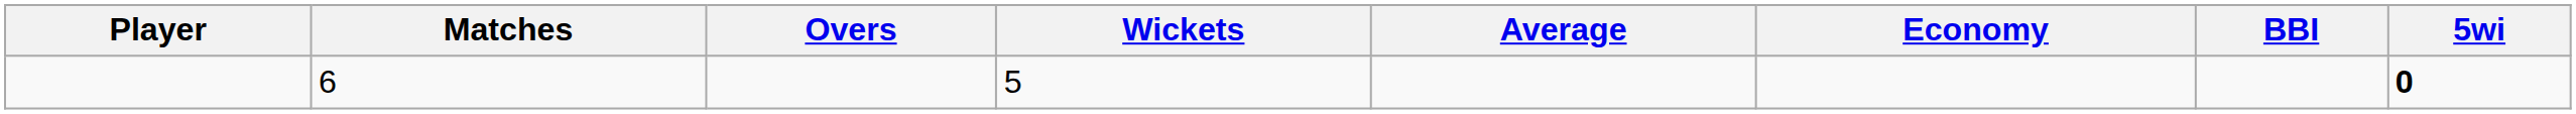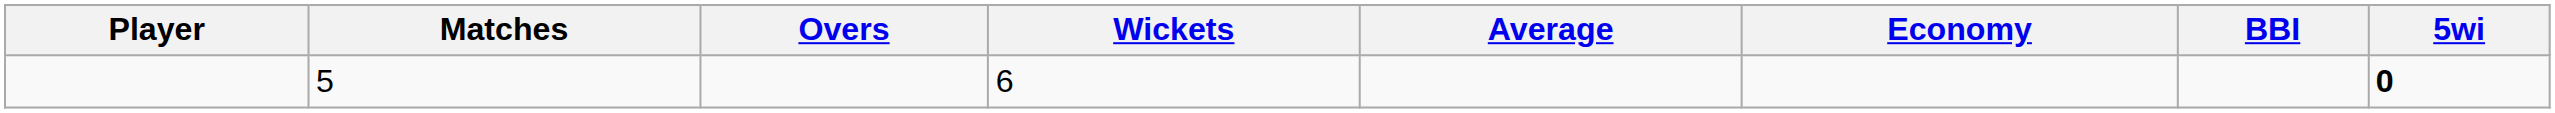row 2 | Matches: 6 -> 5
row 2 | Wickets: 5 -> 6
